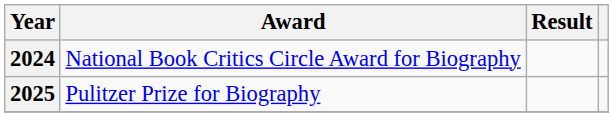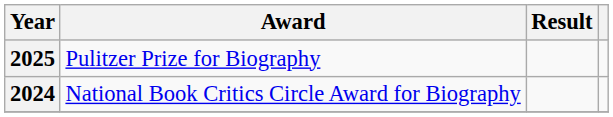rows swapped: 2025 <-> 2024
